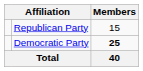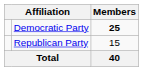rows swapped: Democratic Party <-> Republican Party
